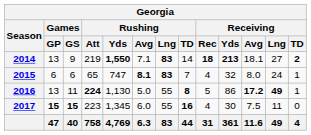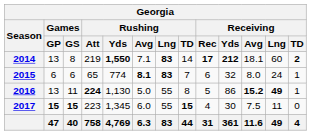2014 | Games / GS: 9 -> 8
2014 | Receiving / Rec: 18 -> 17
2014 | Receiving / Yds: 213 -> 212
2014 | Receiving / Lng: 27 -> 60
2015 | Rushing / Yds: 747 -> 774
2015 | Receiving / Rec: 4 -> 6
2016 | Rushing / TD: bold -> normal
2016 | Receiving / Avg: 17.2 -> 15.2
2017 | Rushing / TD: 16 -> 15
